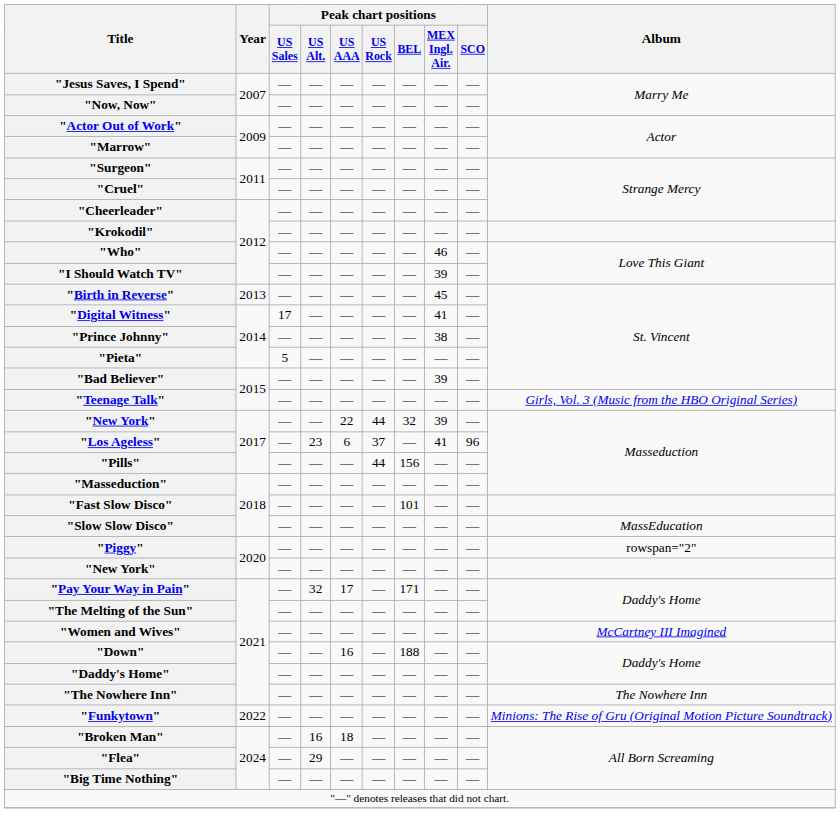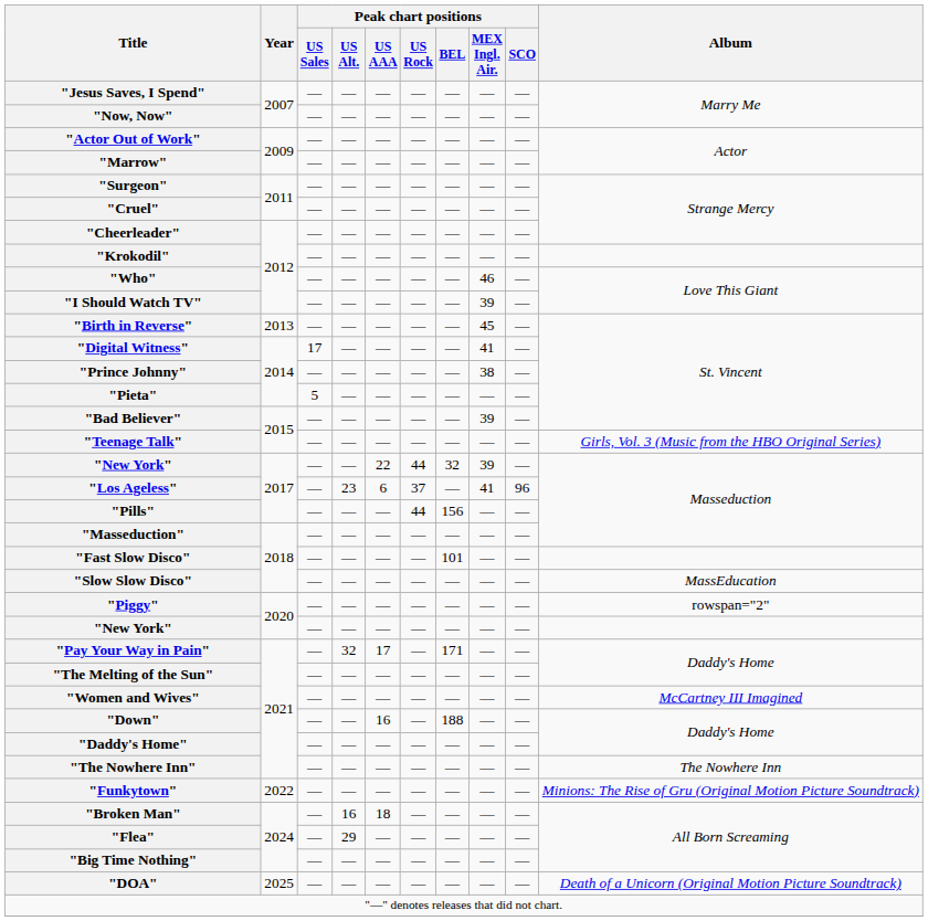+ row: "DOA" | 2025 | — | — | — | — | — | — | — | Death of a Unicorn (Original Motion Picture Soundtrack)
